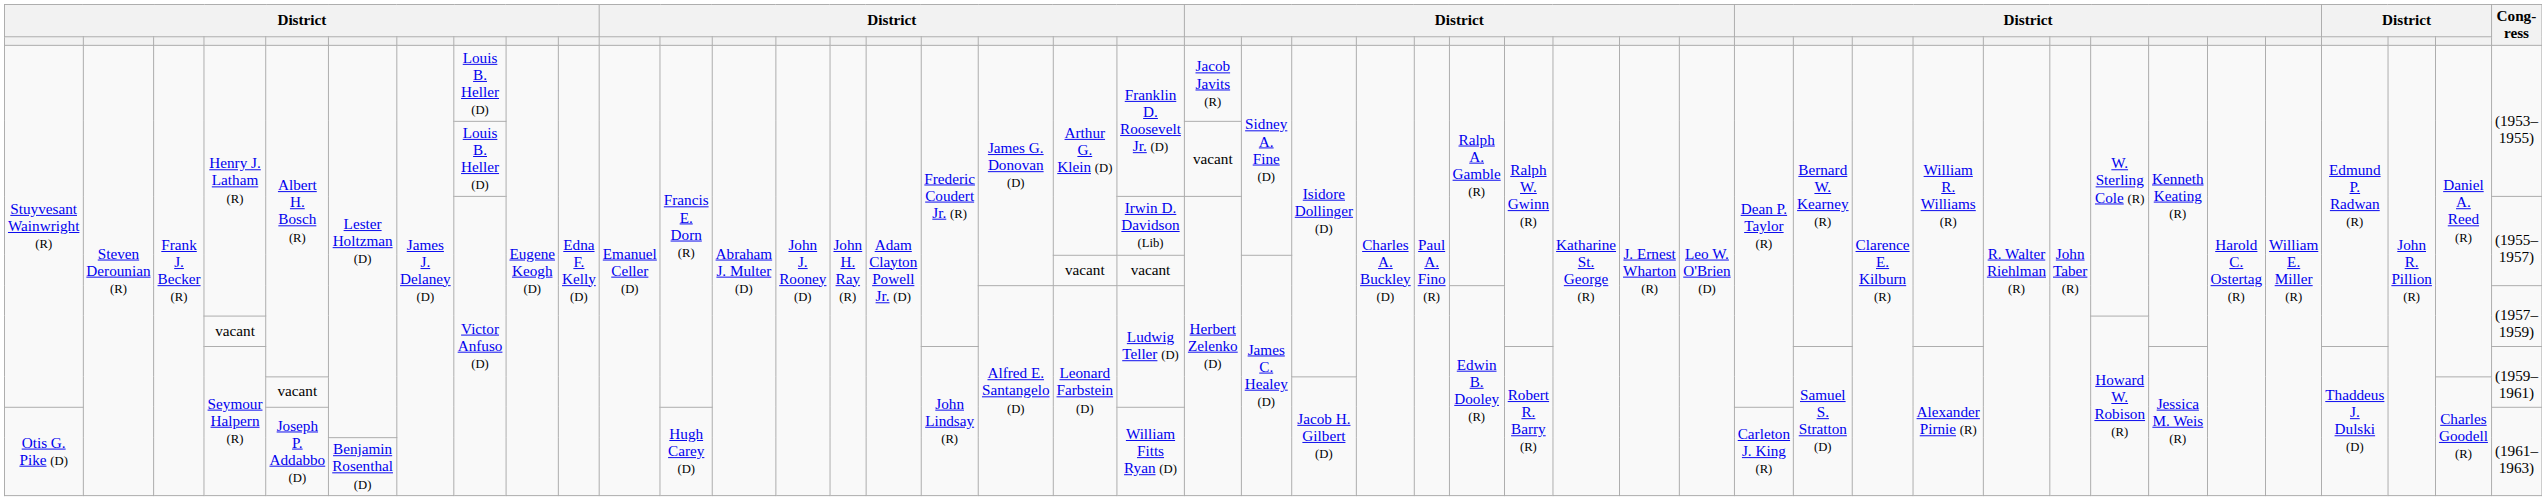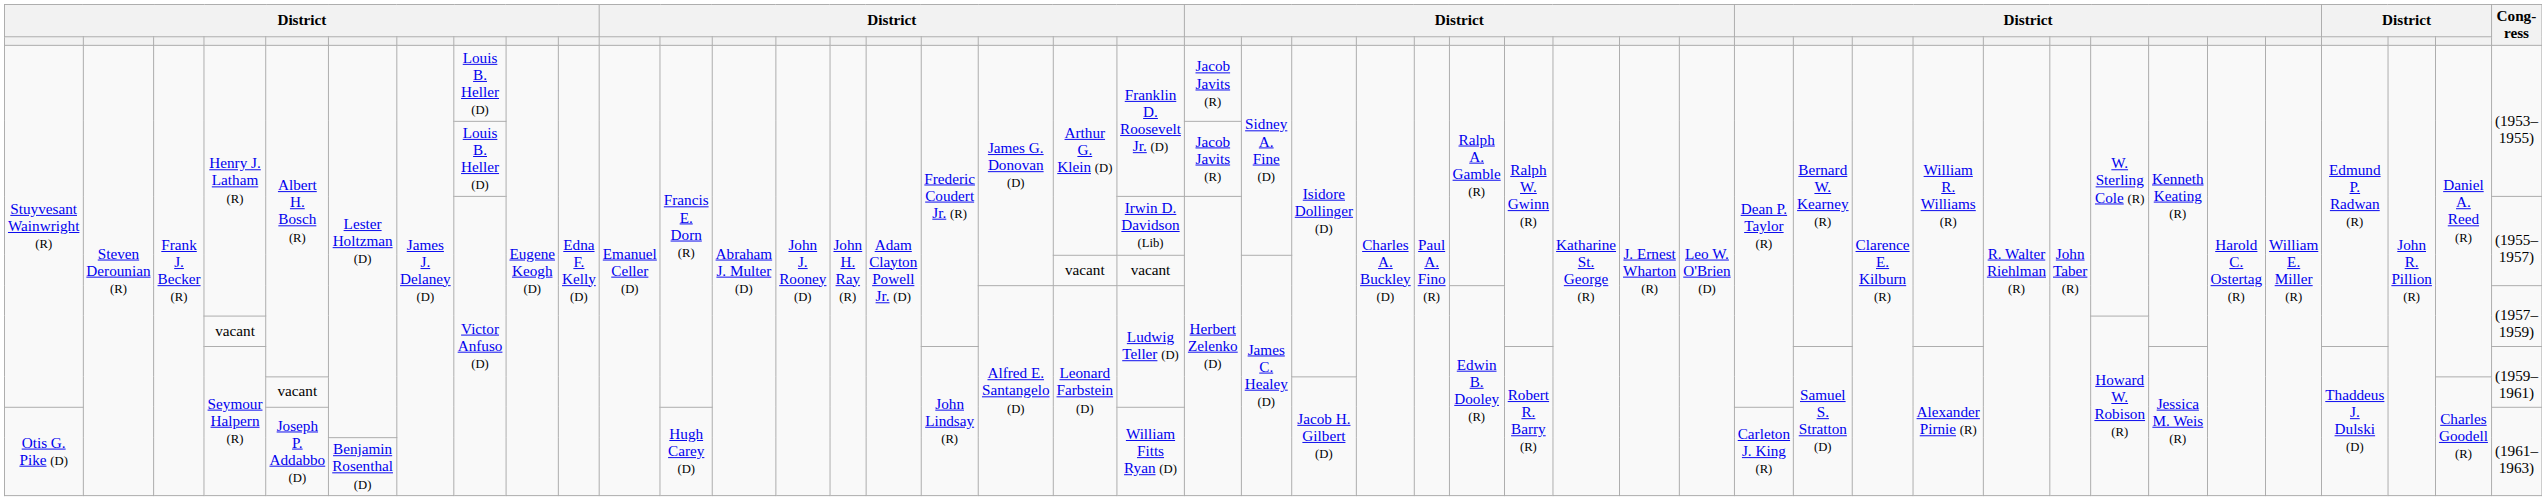row 4 | column 21: vacant -> Jacob Javits (R)
